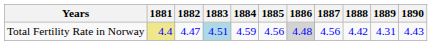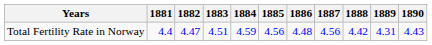row 2 | 1881: khaki background -> no background
row 2 | 1883: lightblue background -> no background
row 2 | 1886: lightgrey background -> no background
